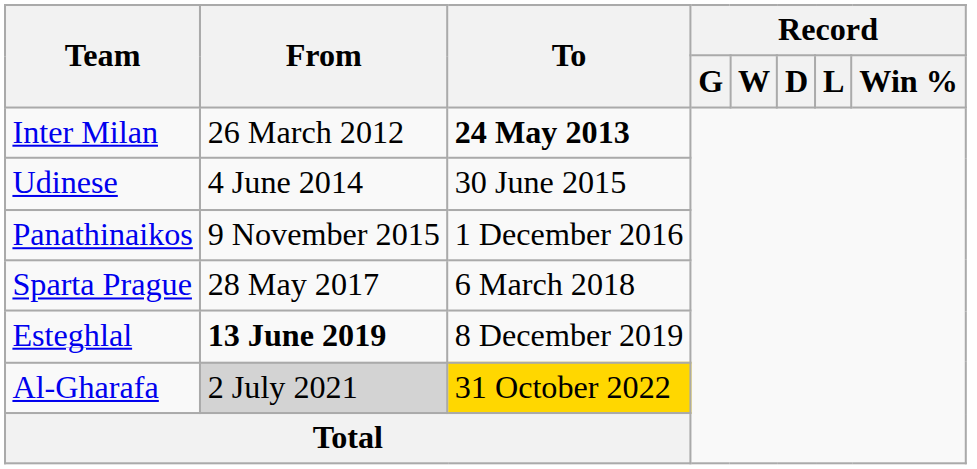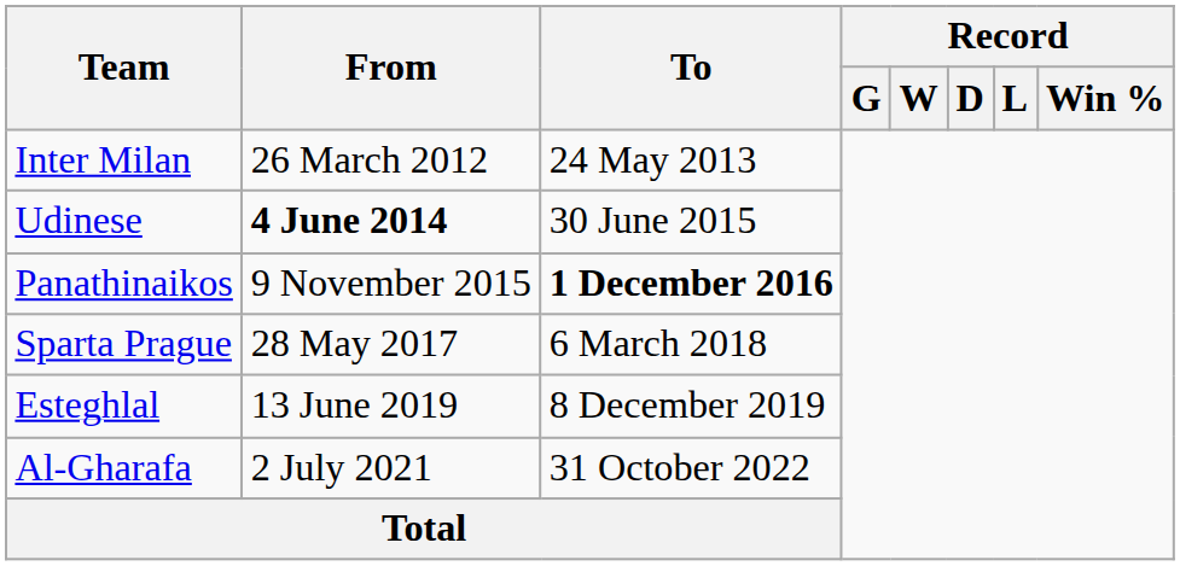Inter Milan | To: bold -> normal
Udinese | From: normal -> bold
Panathinaikos | To: normal -> bold
Esteghlal | From: bold -> normal
Al-Gharafa | From: lightgrey background -> no background
Al-Gharafa | To: gold background -> no background
